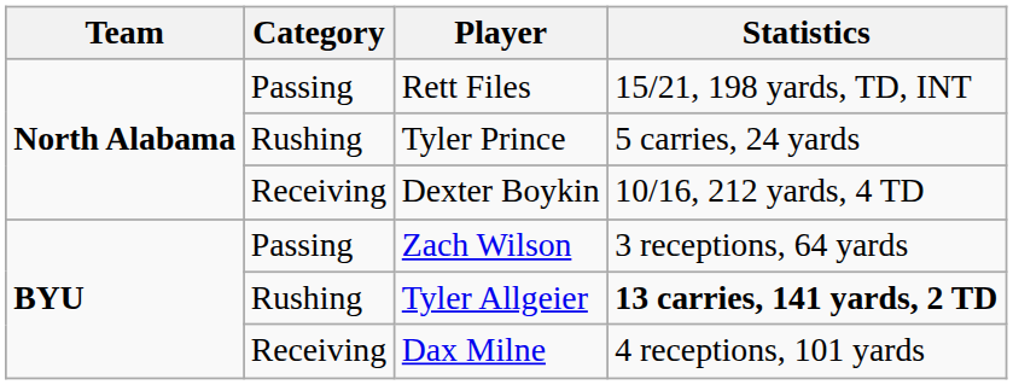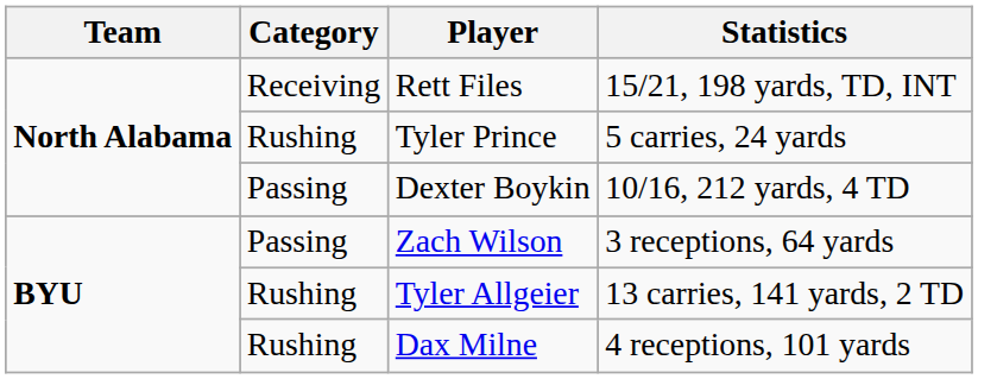Rett Files | Category: Passing -> Receiving
Dexter Boykin | Category: Receiving -> Passing
Tyler Allgeier | Statistics: bold -> normal
Dax Milne | Category: Receiving -> Rushing
